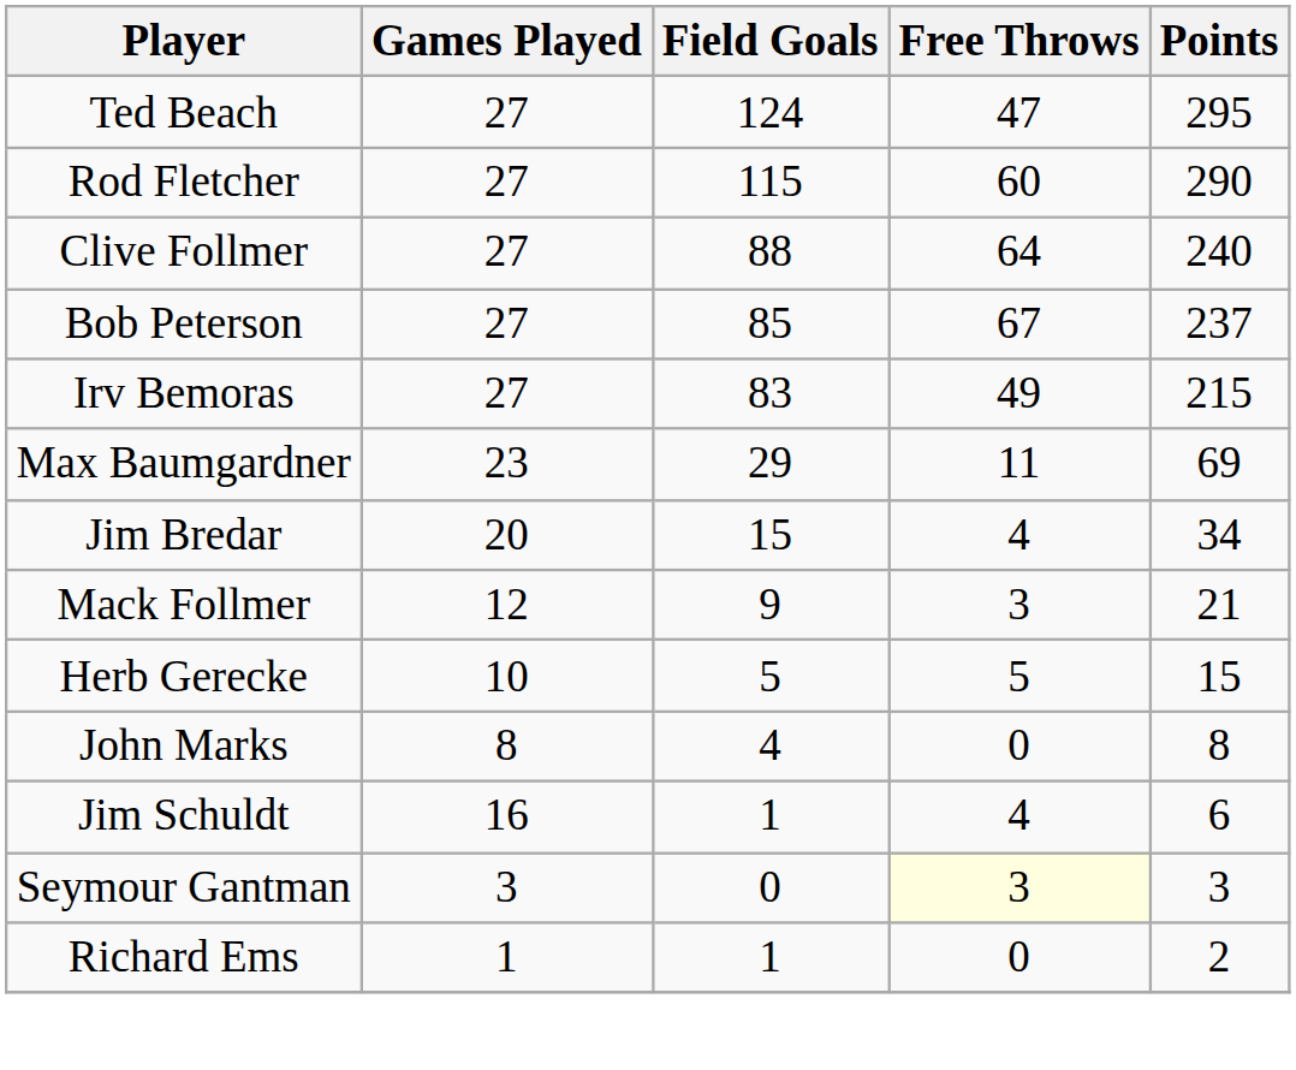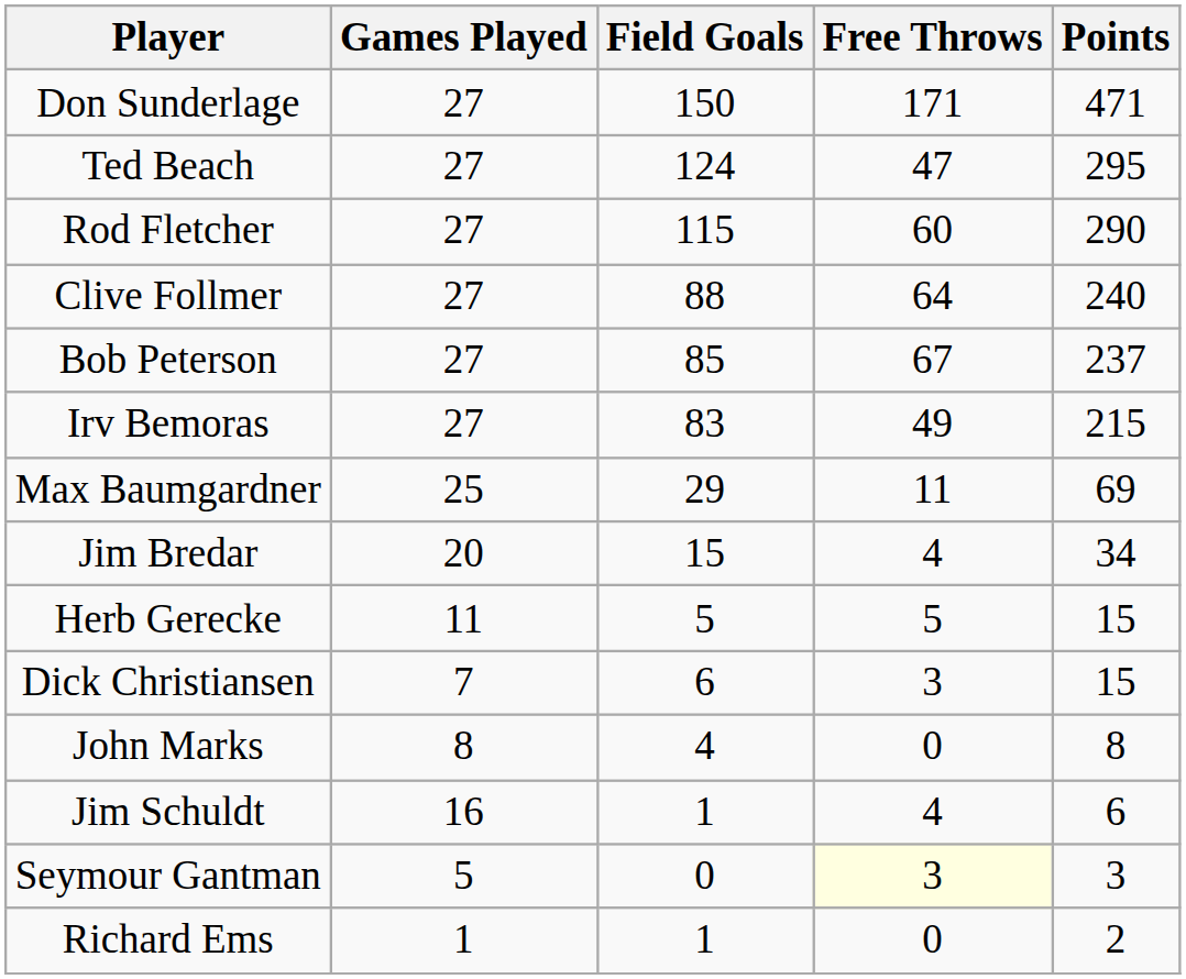+ row: Don Sunderlage | 27 | 150 | 171 | 471
Max Baumgardner | Games Played: 23 -> 25
- row: Mack Follmer | 12 | 9 | 3 | 21
Herb Gerecke | Games Played: 10 -> 11
+ row: Dick Christiansen | 7 | 6 | 3 | 15
Seymour Gantman | Games Played: 3 -> 5
